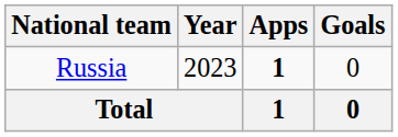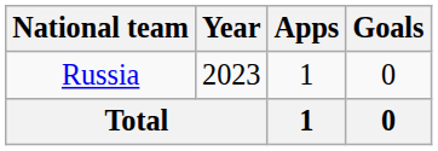Russia | Apps: bold -> normal
